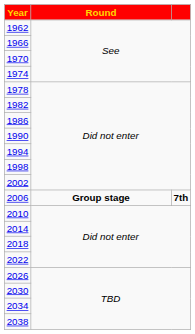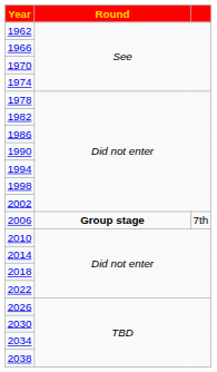2006 | column 3: bold -> normal
